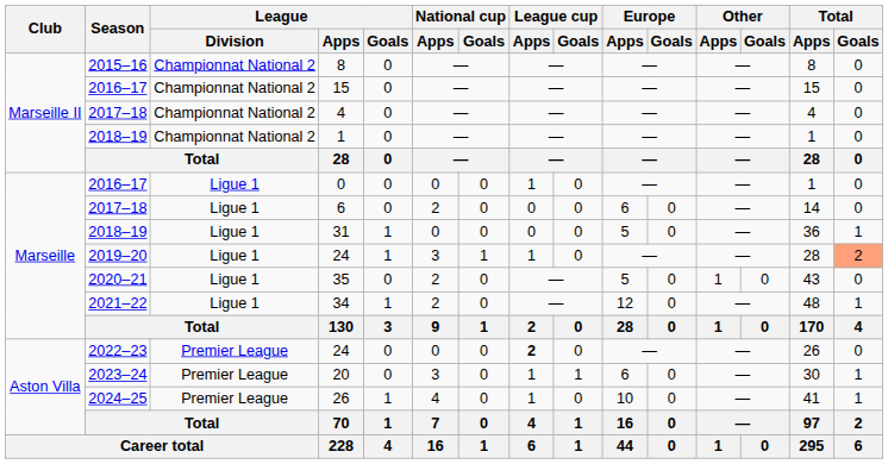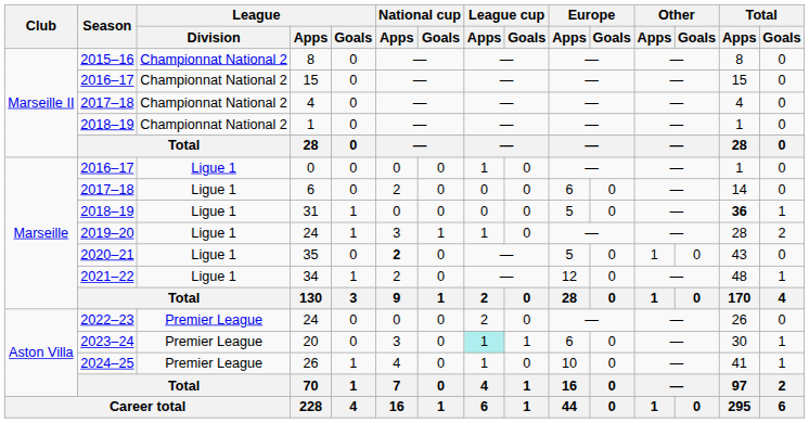31 | Total / Apps: normal -> bold
2019–20 / 24 | Total / Goals: lightsalmon background -> no background
35 | National cup / Apps: normal -> bold
2022–23 / 24 | League cup / Apps: bold -> normal
20 | League cup / Apps: no background -> paleturquoise background
